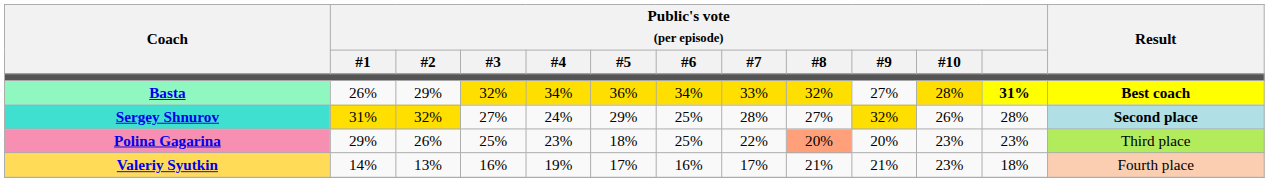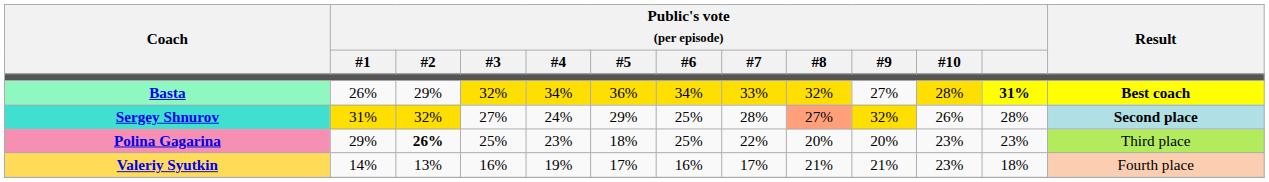Sergey Shnurov | Public's vote (per episode) / #8: no background -> lightsalmon background
Polina Gagarina | Public's vote (per episode) / #2: normal -> bold
Polina Gagarina | Public's vote (per episode) / #8: lightsalmon background -> no background
